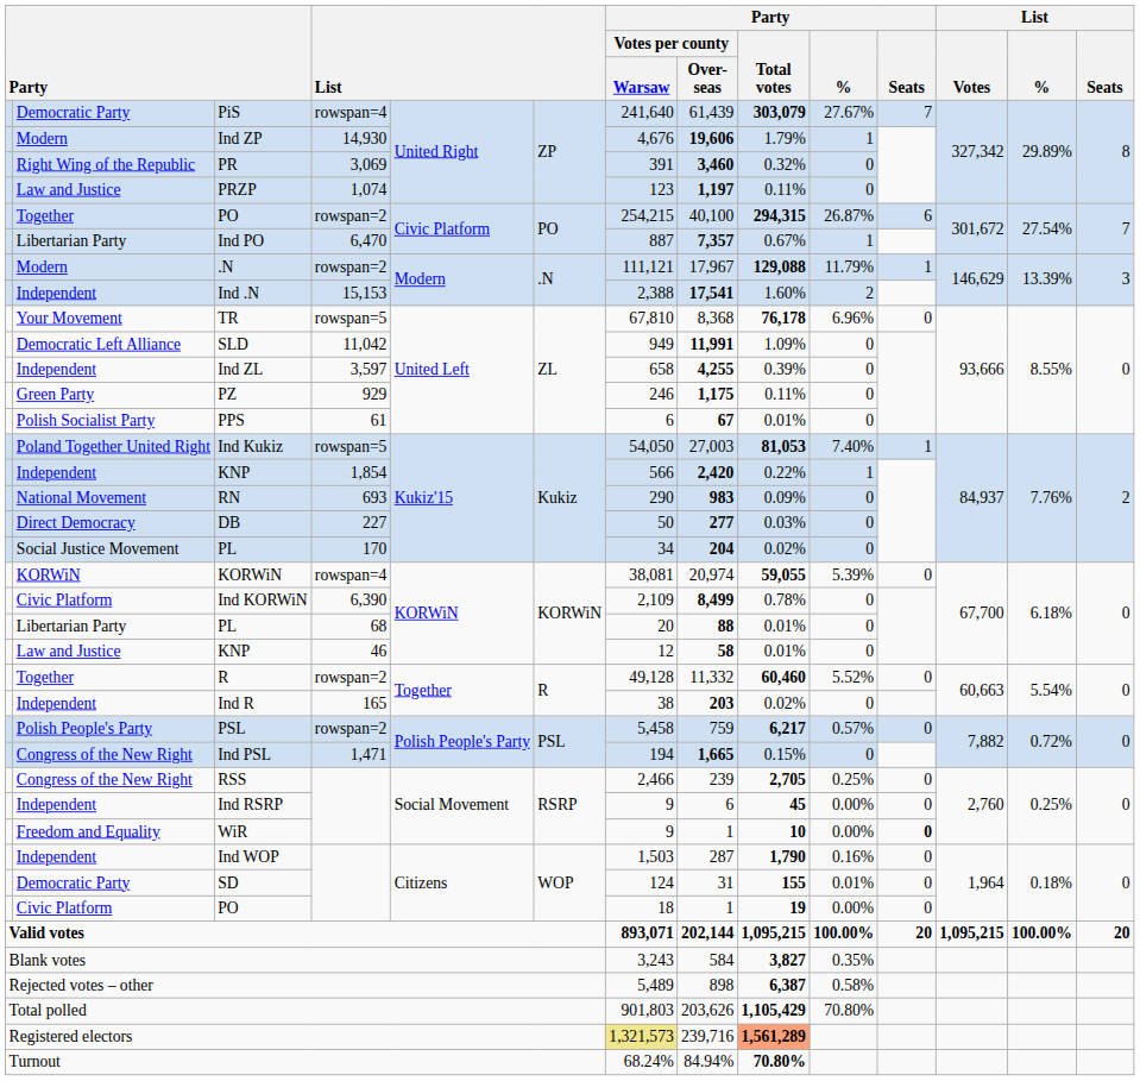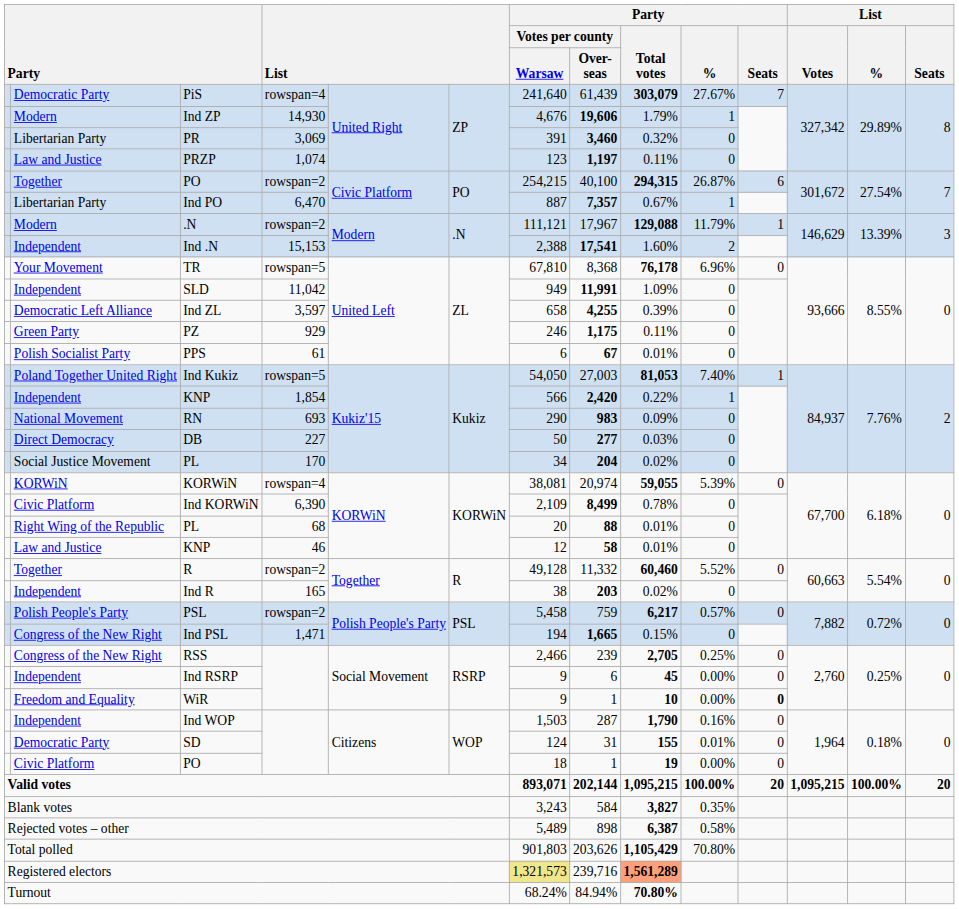PR | column 2: Right Wing of the Republic -> Libertarian Party
SLD | column 2: Democratic Left Alliance -> Independent
Ind ZL | column 2: Independent -> Democratic Left Alliance
PL / 68 | column 2: Libertarian Party -> Right Wing of the Republic
